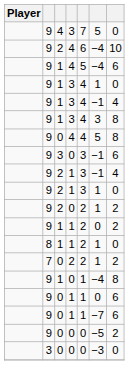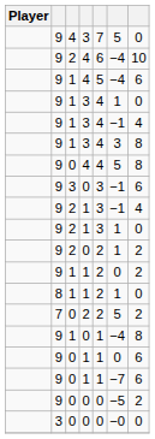row 15 | column 6: 1 -> 5
row 20 | column 6: −3 -> −0
